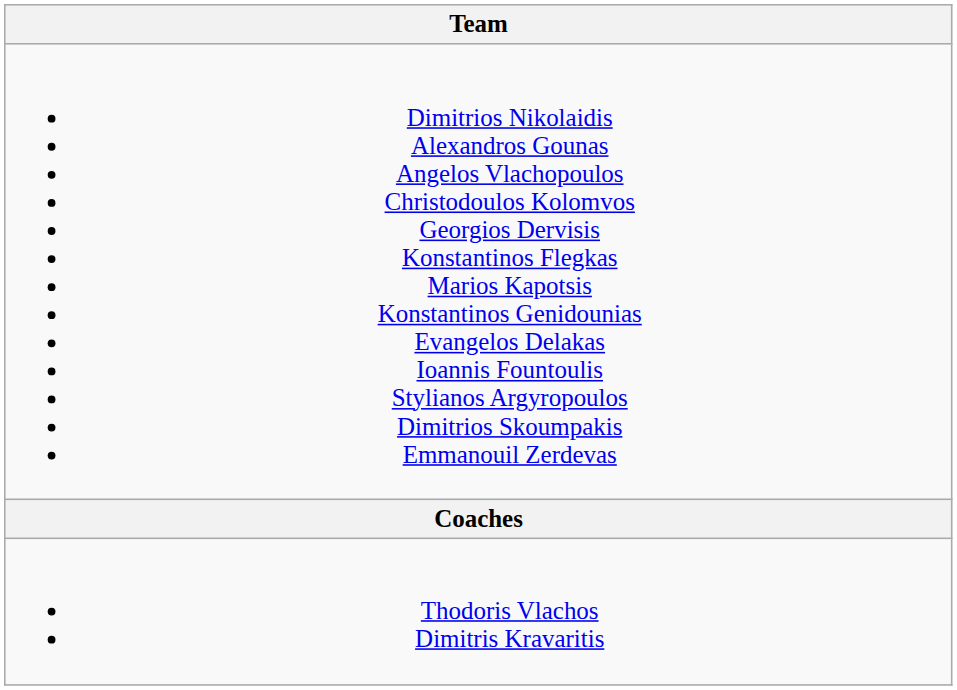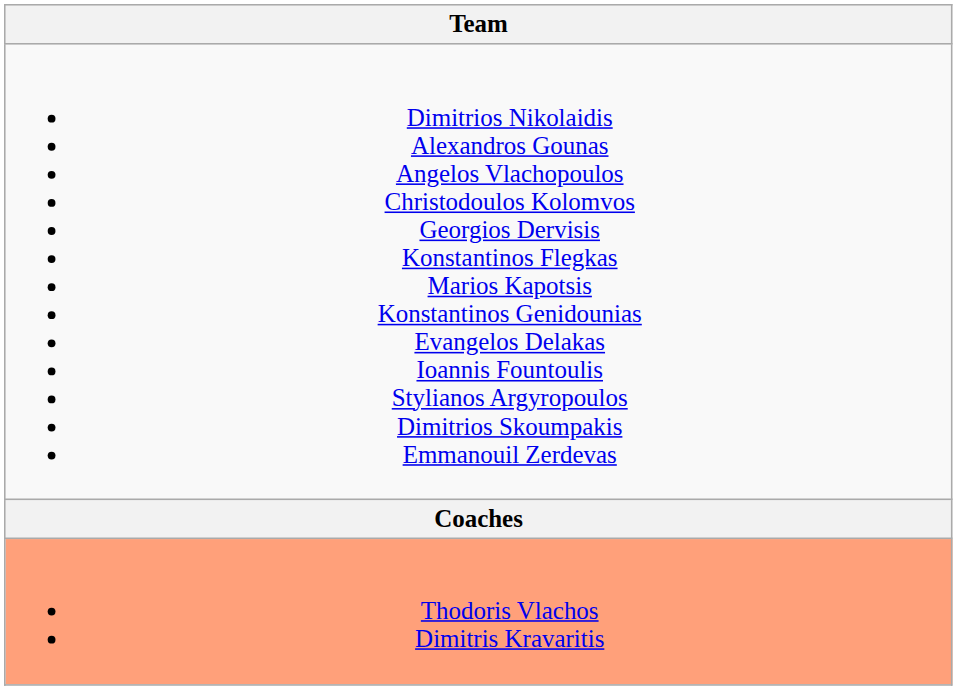row 4 | column 1: no background -> lightsalmon background
